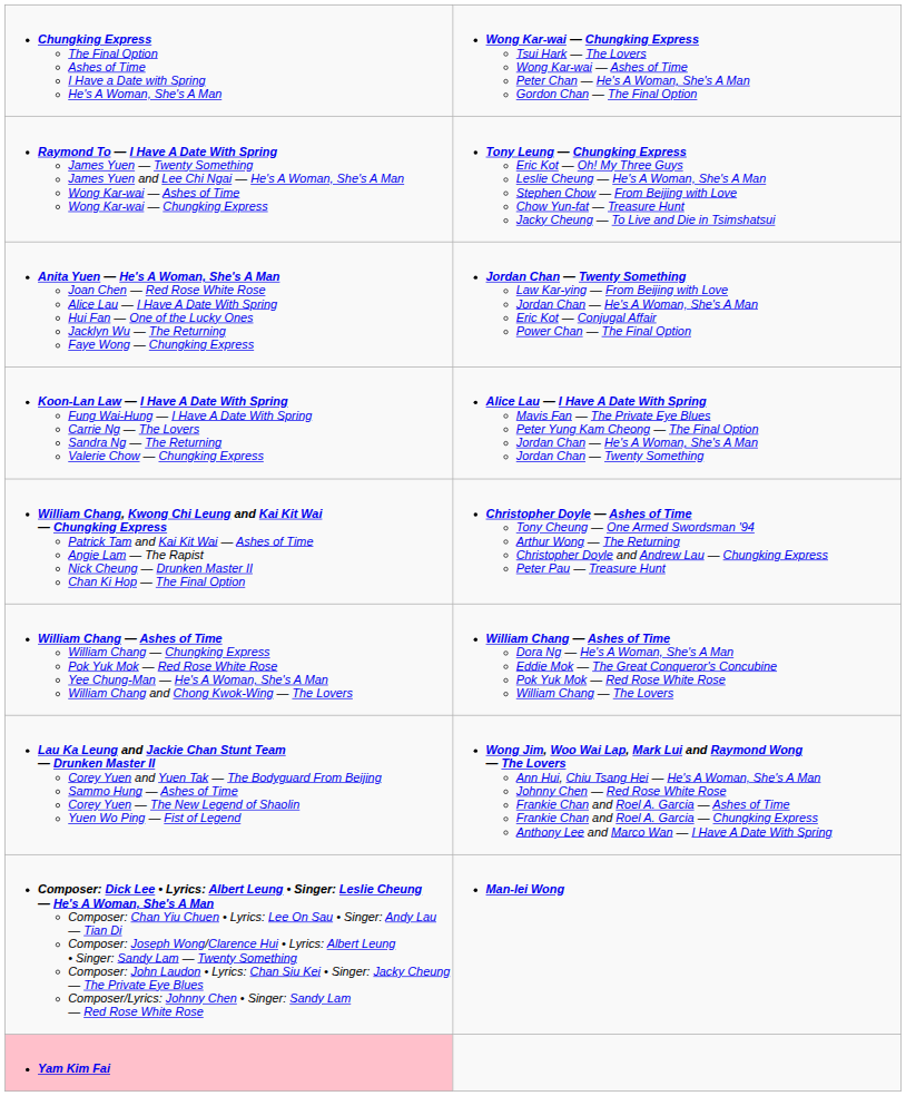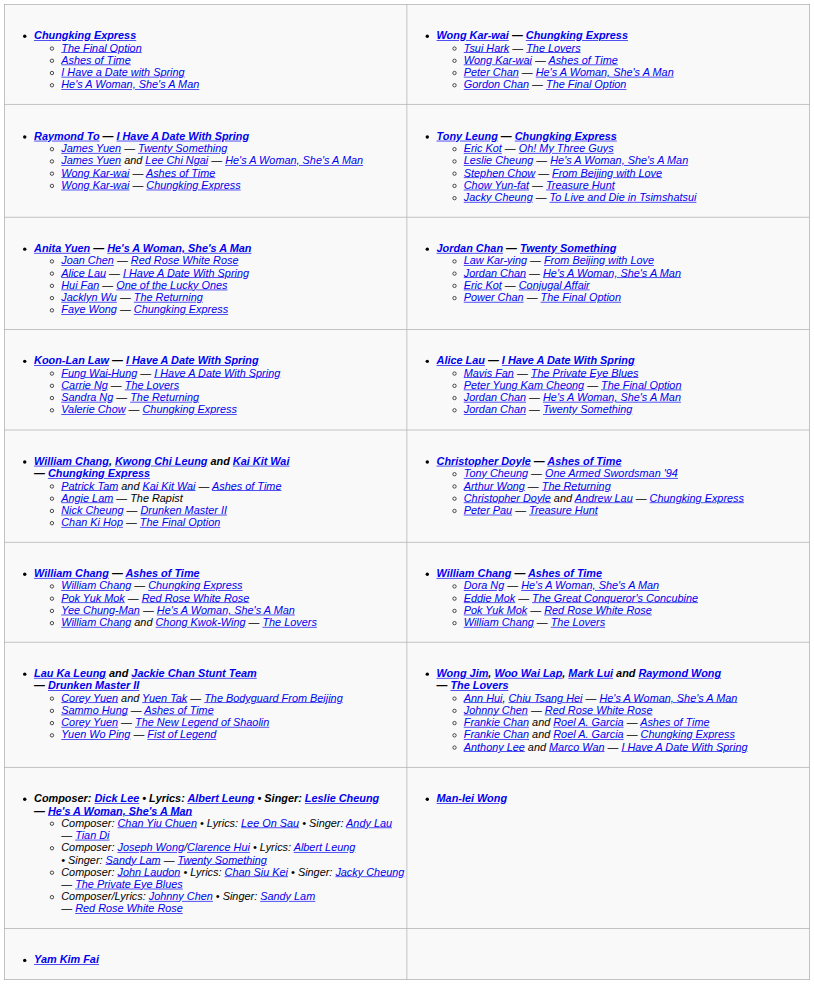Yam Kim Fai | column 1: pink background -> no background
